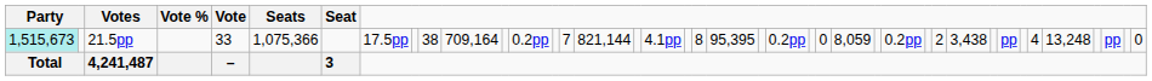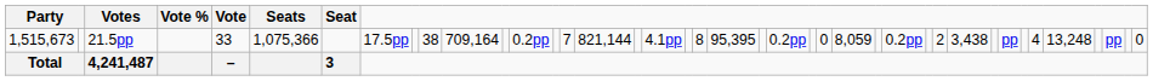21.5pp | column 1: paleturquoise background -> no background
